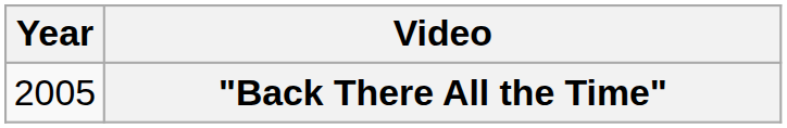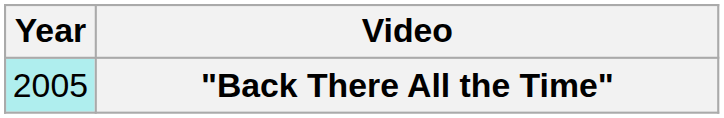row 2 | Year: no background -> paleturquoise background
